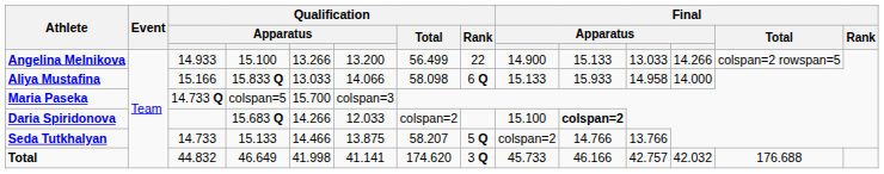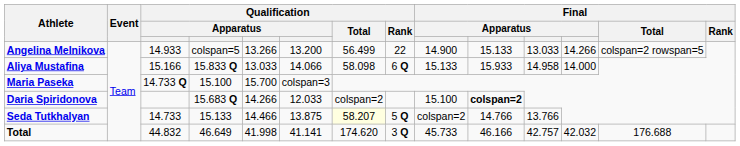Angelina Melnikova | column 4: 15.100 -> colspan=5
Maria Paseka | column 4: colspan=5 -> 15.100
Seda Tutkhalyan | Qualification / Total: no background -> lightyellow background
